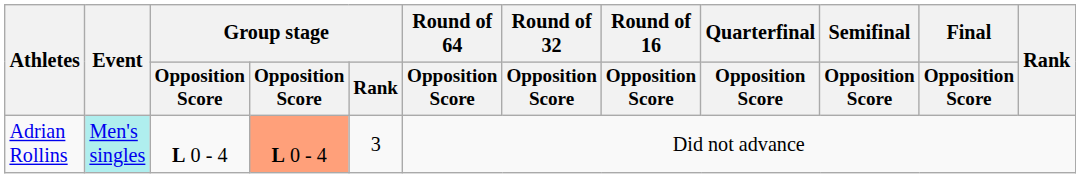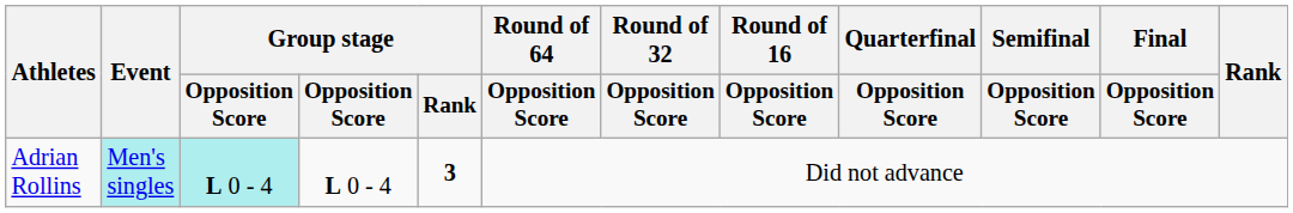Adrian Rollins | column 3: no background -> paleturquoise background
Adrian Rollins | column 4: lightsalmon background -> no background
Adrian Rollins | Group stage / Rank: normal -> bold
